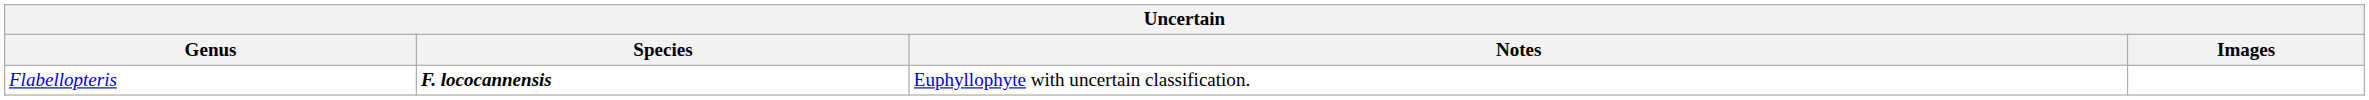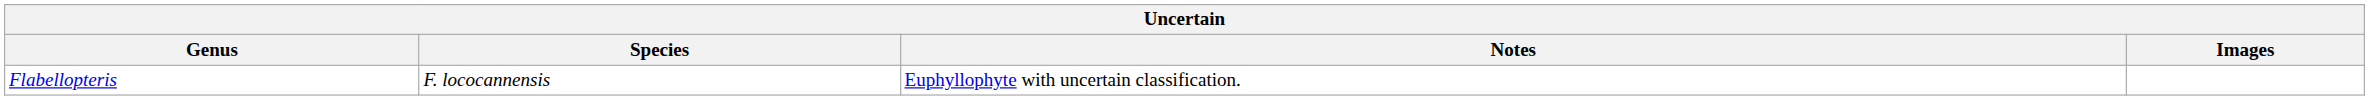Flabellopteris | Species: bold -> normal
